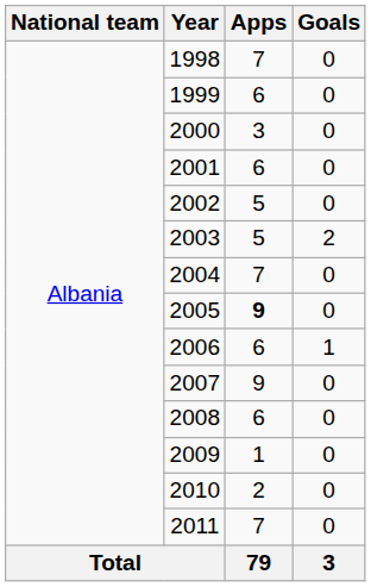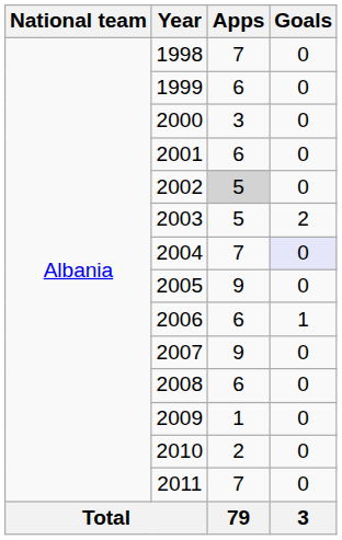2002 | Apps: no background -> lightgrey background
2004 | Goals: no background -> lavender background
2005 | Apps: bold -> normal
